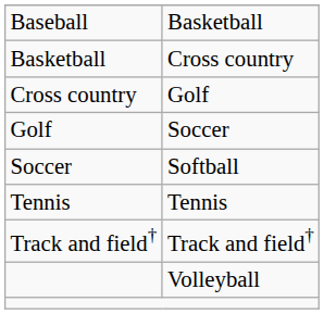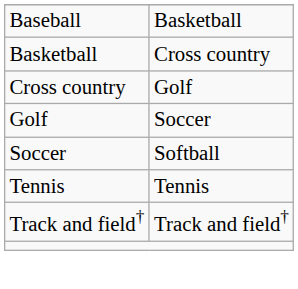- row: Volleyball
